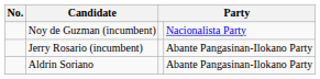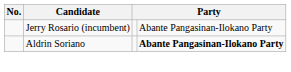- row: Noy de Guzman (incumbent) | Nacionalista Party
Aldrin Soriano | column 4: normal -> bold
